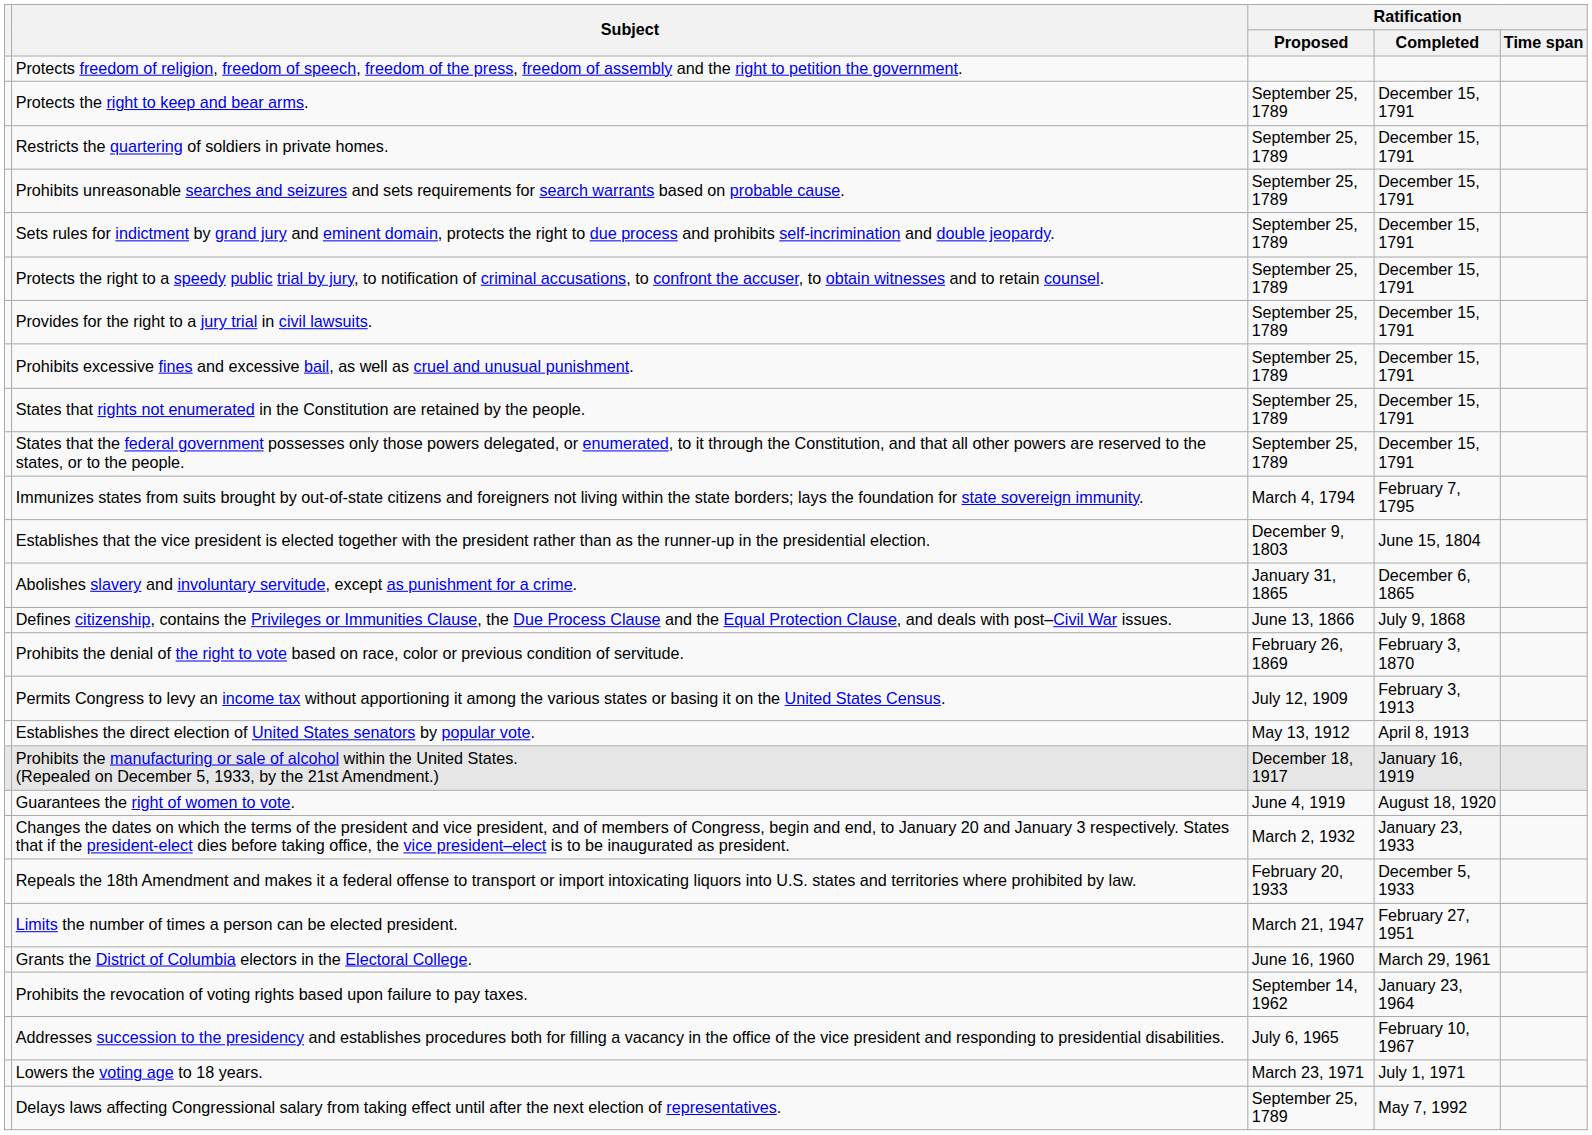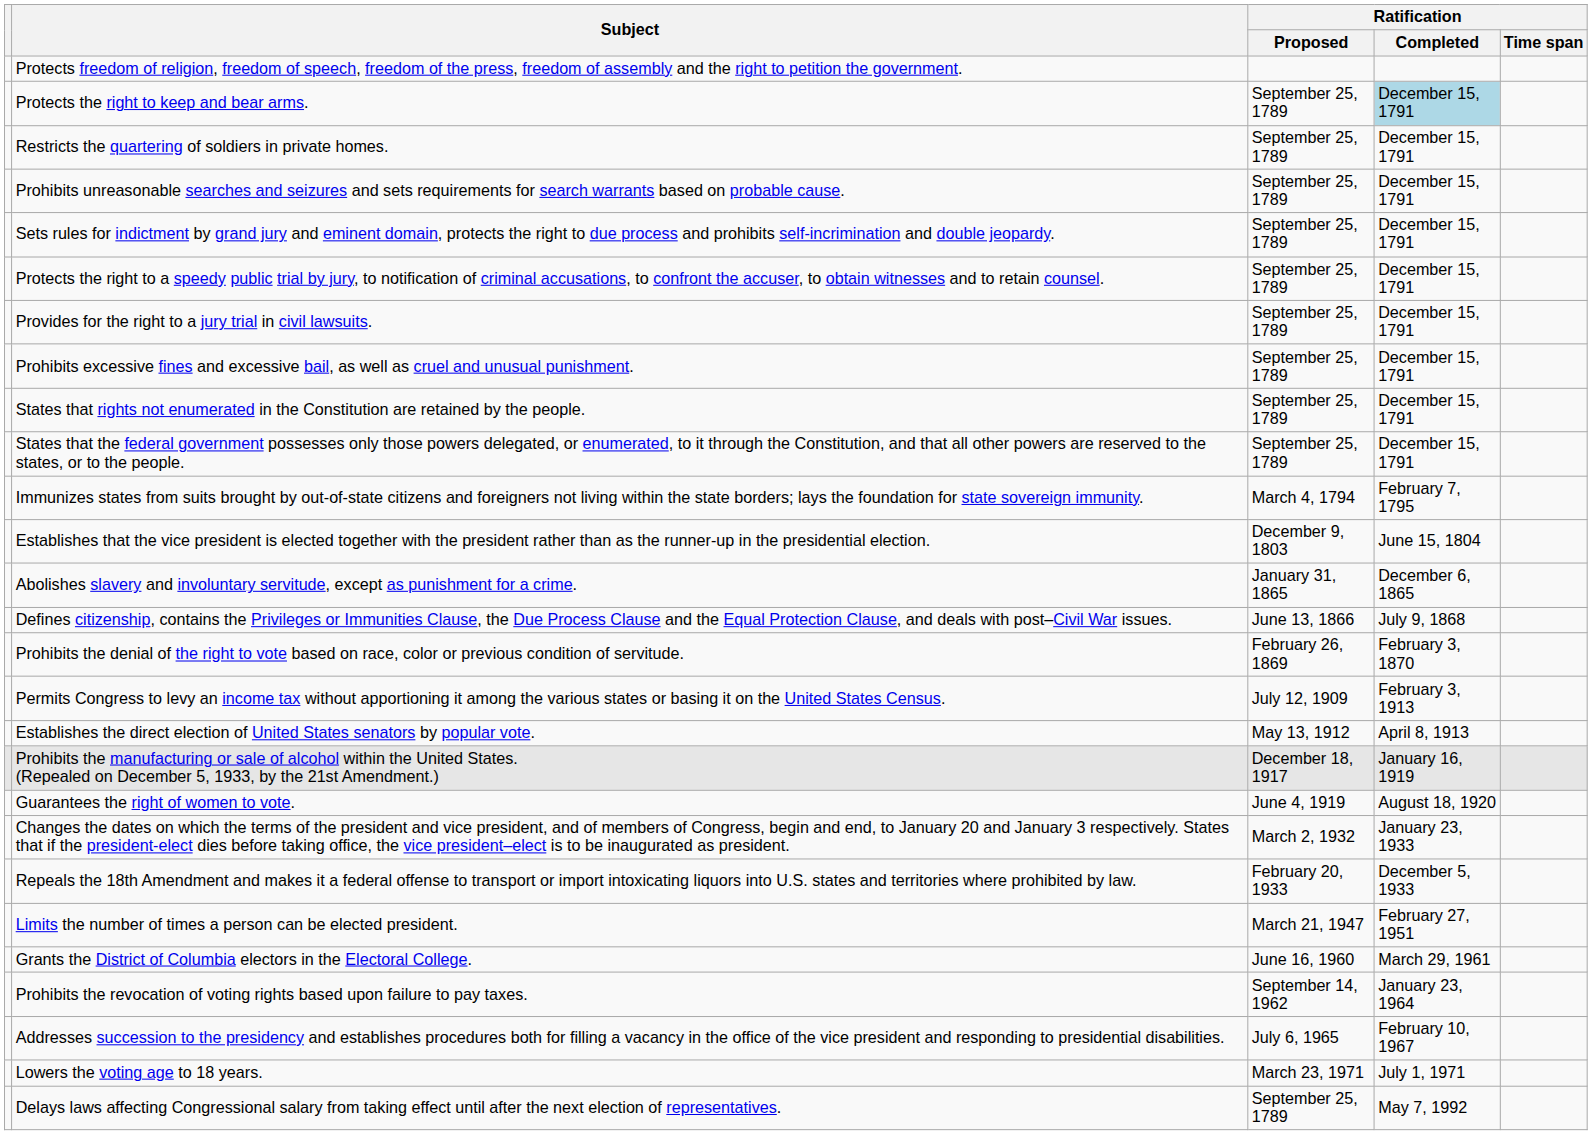Protects the right to keep and bear arms. | Ratification / Completed: no background -> lightblue background
